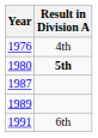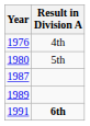1980 | Result in Division A: bold -> normal
1991 | Result in Division A: normal -> bold
